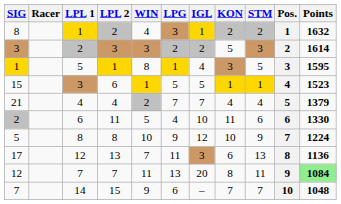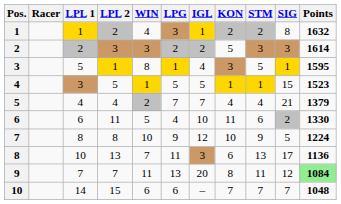columns swapped: Pos. <-> SIG
row 5 | LPL 2: 6 -> 5
row 9 | LPL 1: 12 -> 10
row 11 | WIN: 9 -> 6
